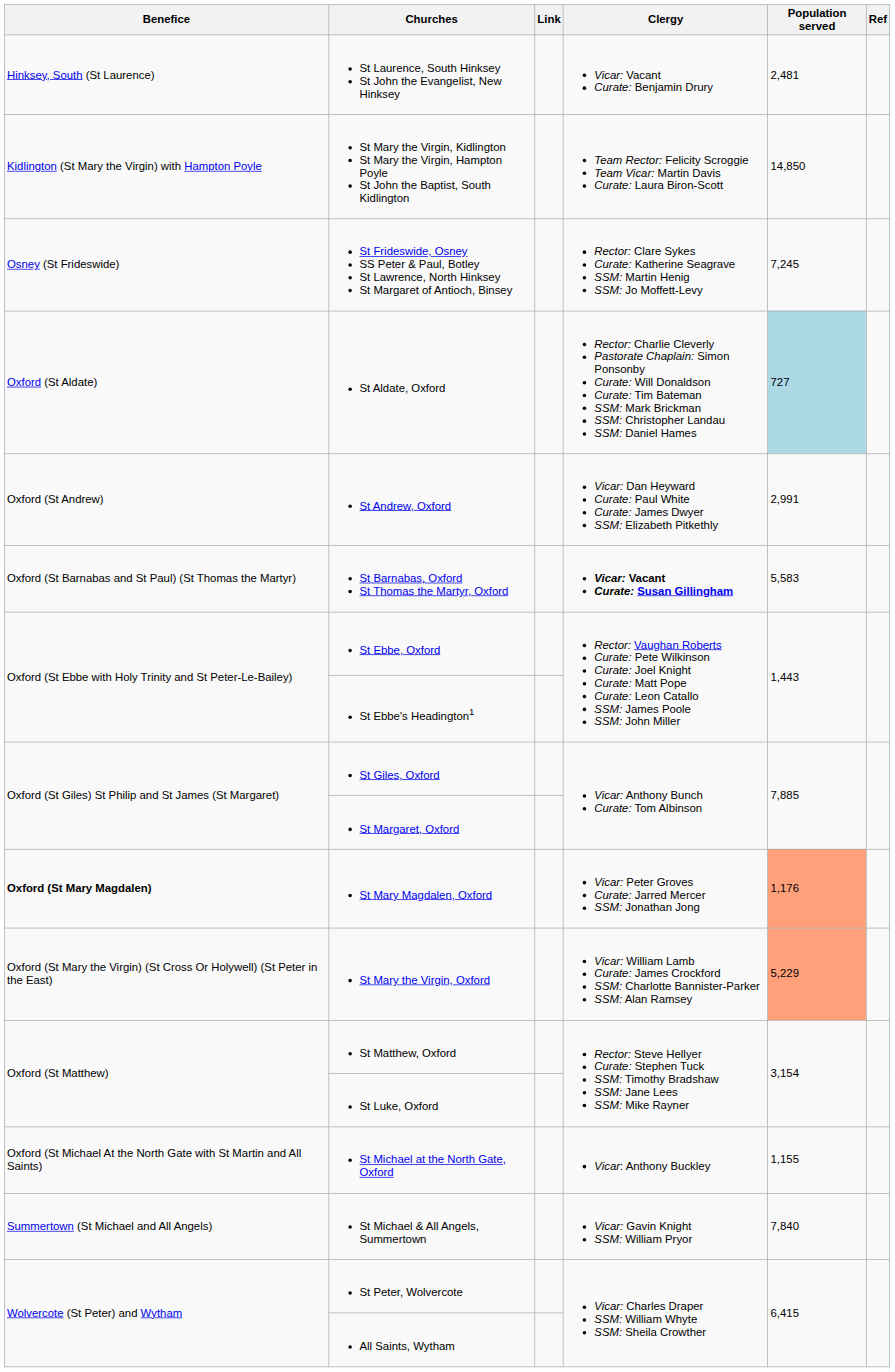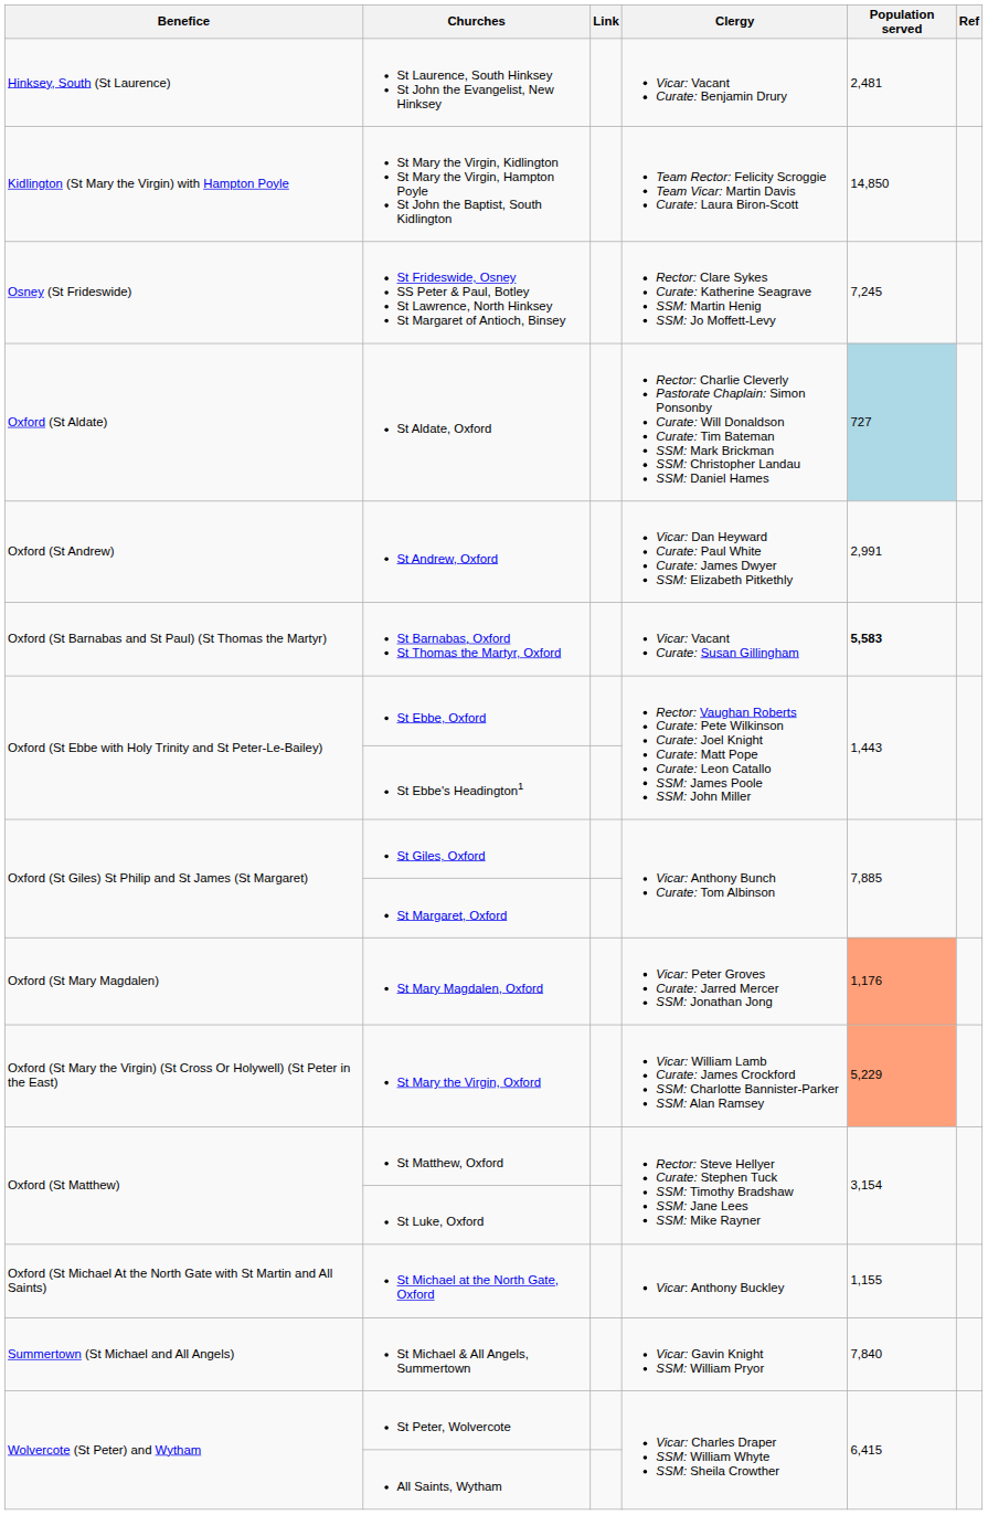St Barnabas, Oxford St Thomas the Martyr, Oxford | Clergy: bold -> normal
St Barnabas, Oxford St Thomas the Martyr, Oxford | Population served: normal -> bold
St Mary Magdalen, Oxford | Benefice: bold -> normal
